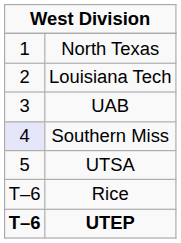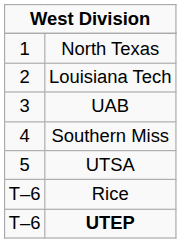Southern Miss | column 1: lavender background -> no background
UTEP | column 1: bold -> normal
